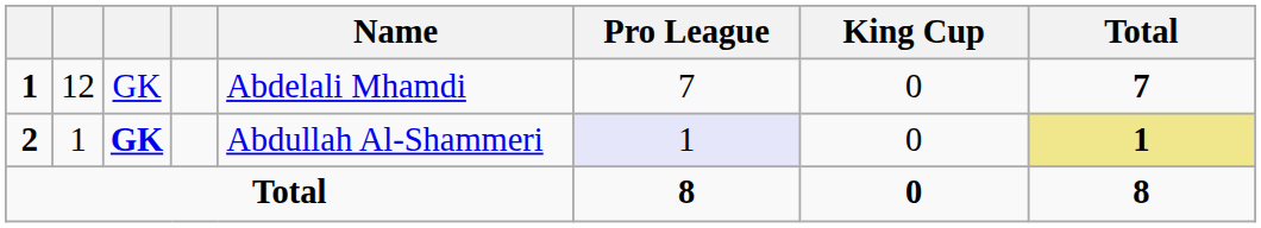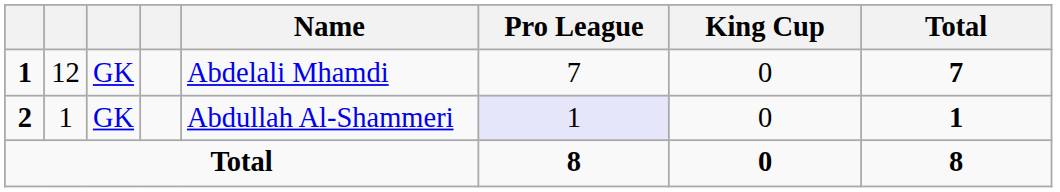2 | column 3: bold -> normal
2 | Total: khaki background -> no background
